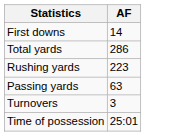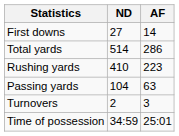+ column: ND | 27 | 514 | 410 | 104 | 2 | 34:59
